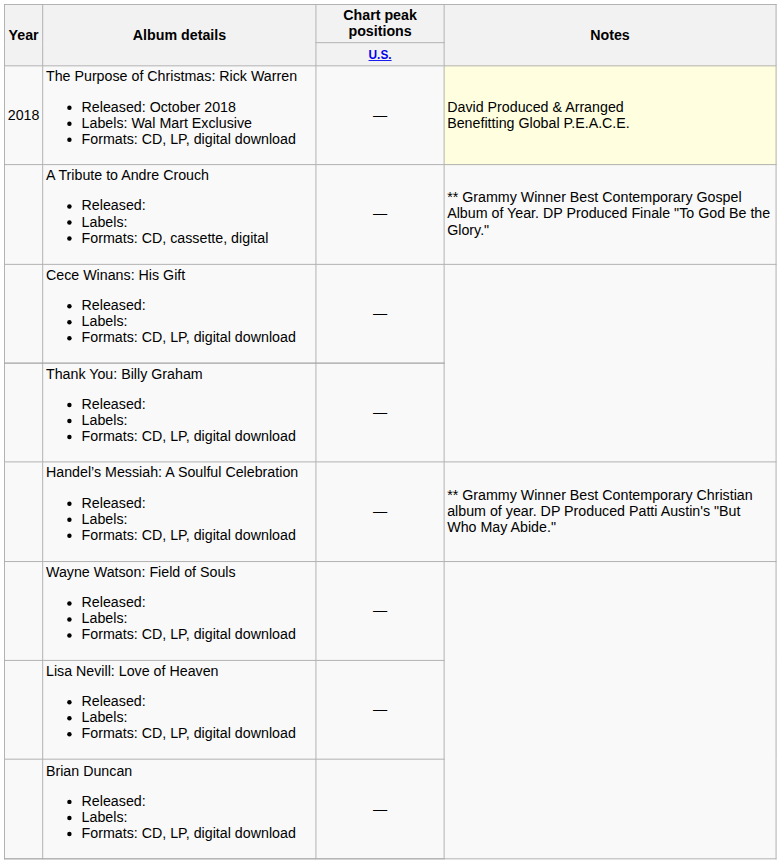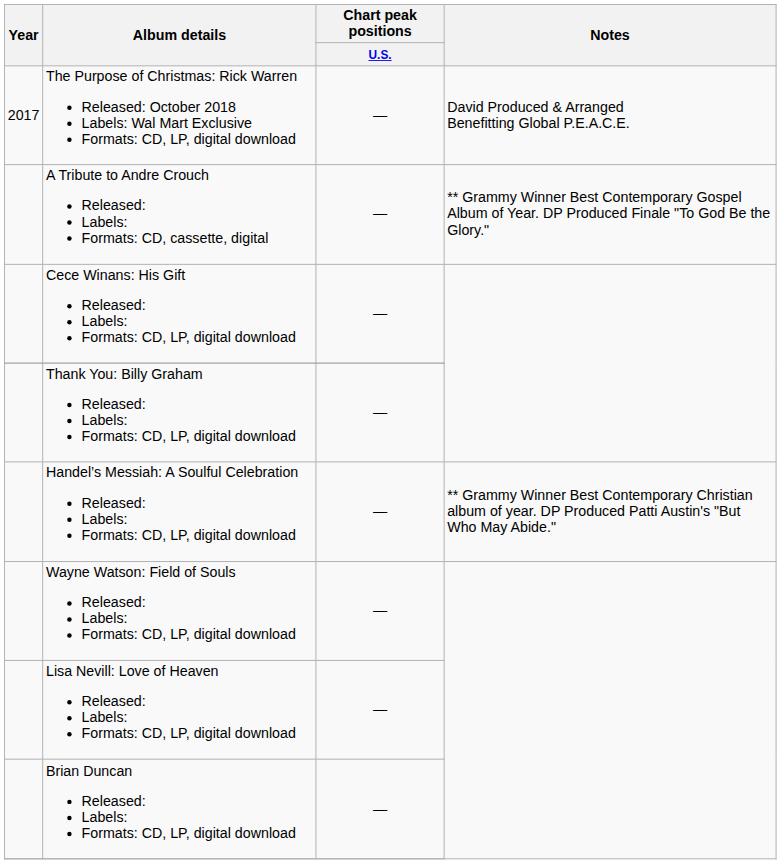row 3 | Year: 2018 -> 2017
row 3 | Notes: lightyellow background -> no background
